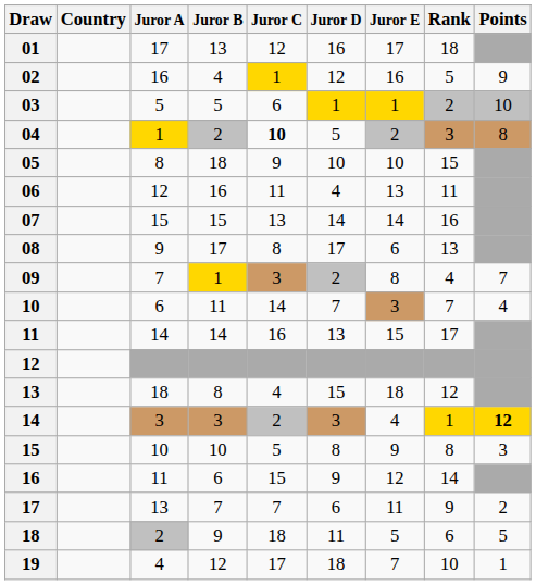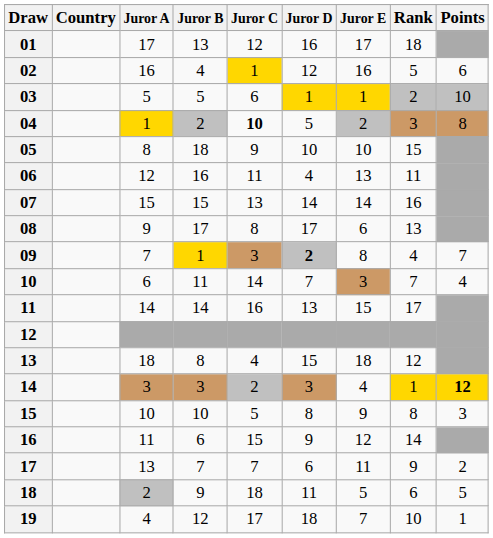02 | Points: 9 -> 6
09 | Juror D: normal -> bold
